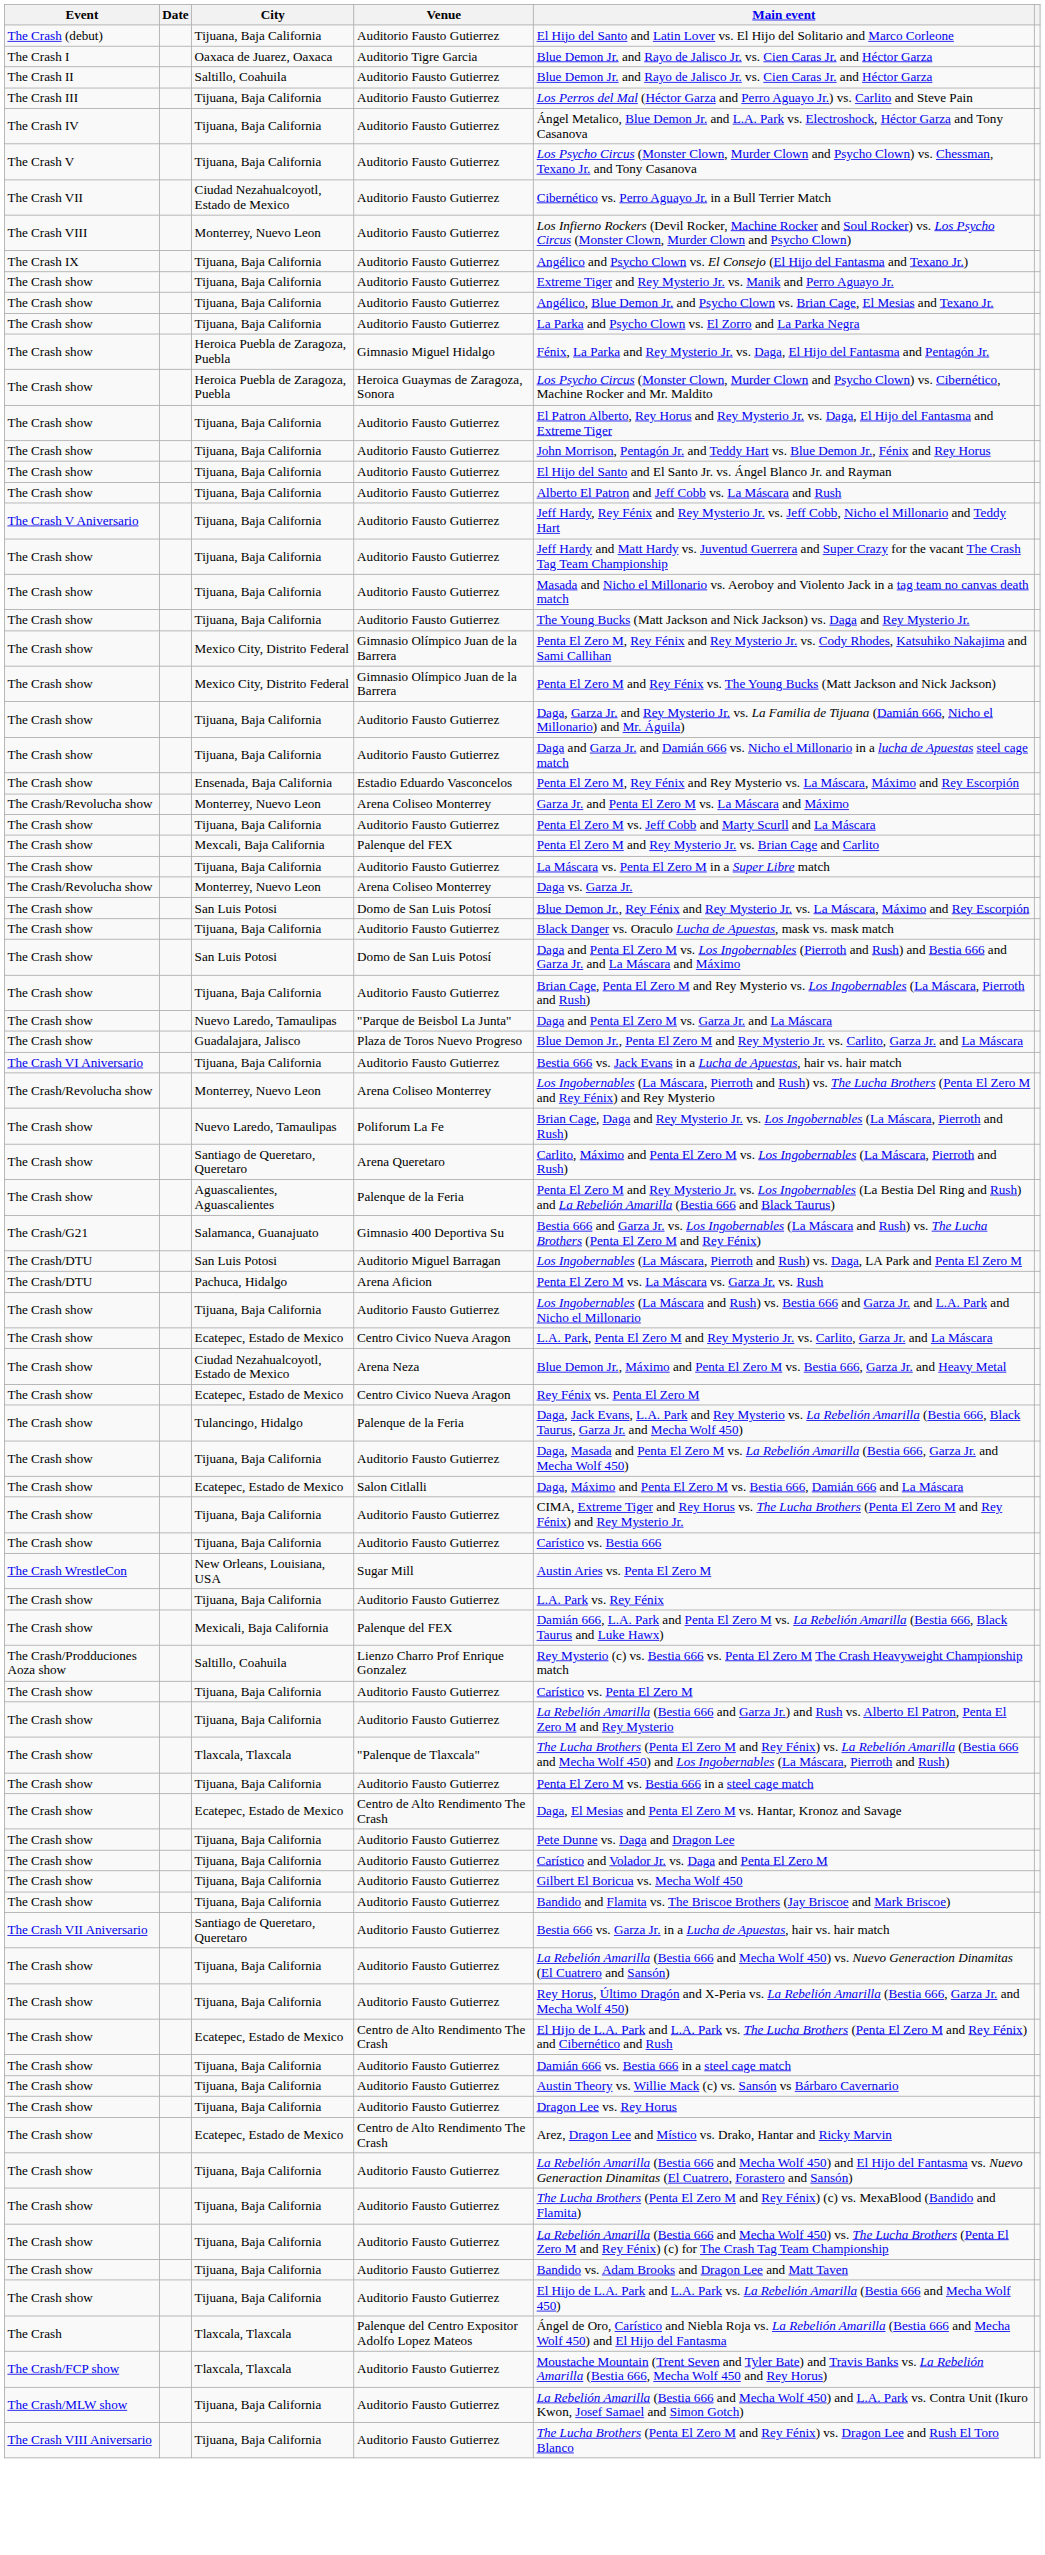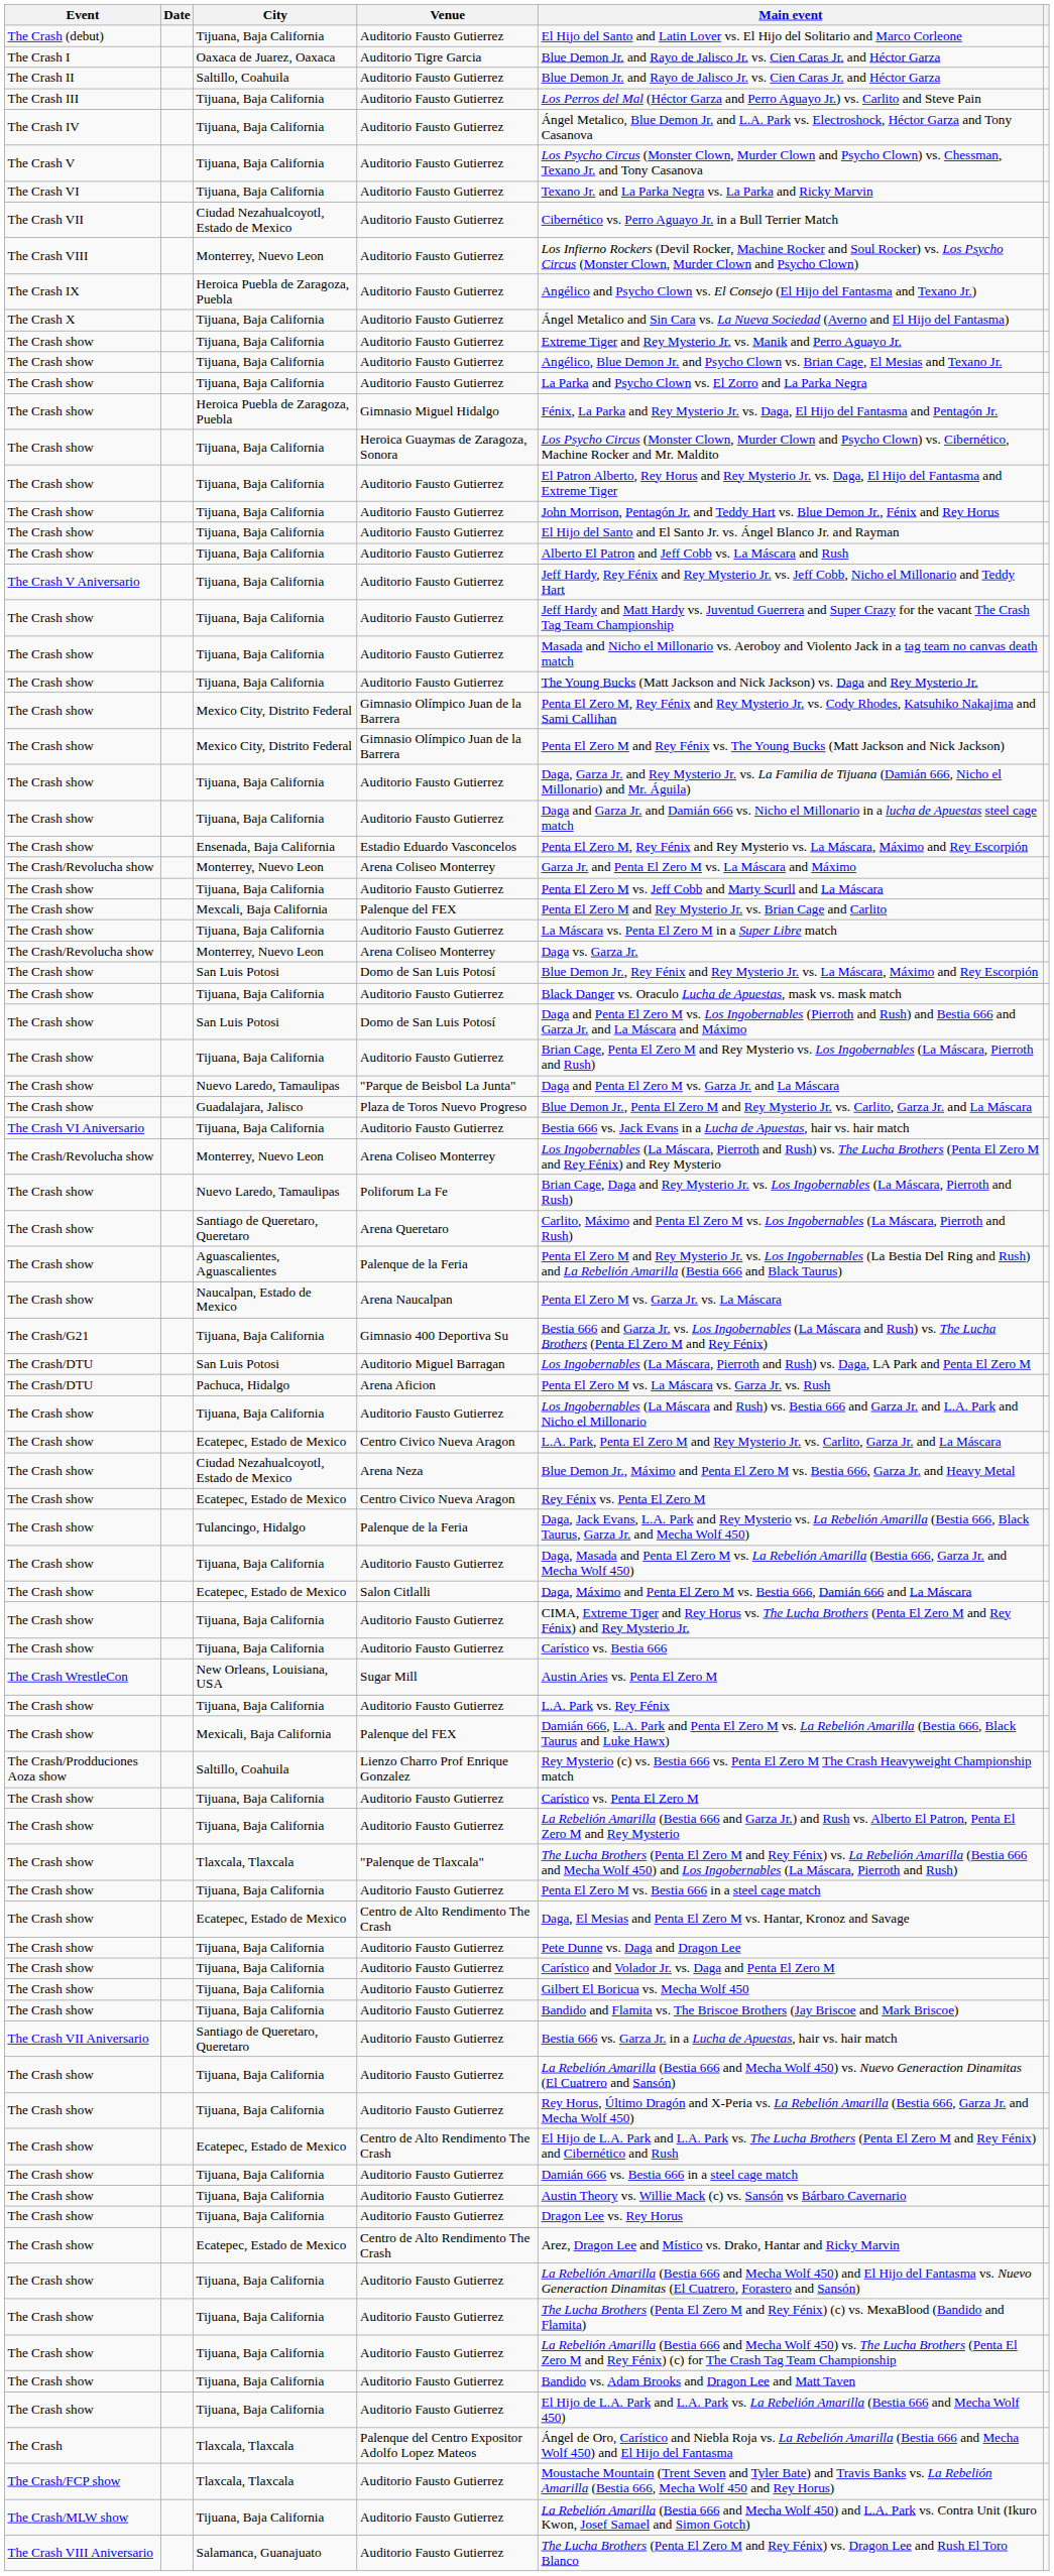+ row: The Crash VI | Tijuana, Baja California | Auditorio Fausto Gutierrez | Texano Jr. and La Parka Negra vs. La Parka and Ricky Marvin
The Crash IX / Auditorio Fausto Gutierrez | City: Tijuana, Baja California -> Heroica Puebla de Zaragoza, Puebla
+ row: The Crash X | Tijuana, Baja California | Auditorio Fausto Gutierrez | Ángel Metalico and Sin Cara vs. La Nueva Sociedad (Averno and El Hijo del Fantasma)
Heroica Guaymas de Zaragoza, Sonora | City: Heroica Puebla de Zaragoza, Puebla -> Tijuana, Baja California
+ row: The Crash show | Naucalpan, Estado de Mexico | Arena Naucalpan | Penta El Zero M vs. Garza Jr. vs. La Máscara
Gimnasio 400 Deportiva Su | City: Salamanca, Guanajuato -> Tijuana, Baja California
The Crash VIII Aniversario / Auditorio Fausto Gutierrez | City: Tijuana, Baja California -> Salamanca, Guanajuato
